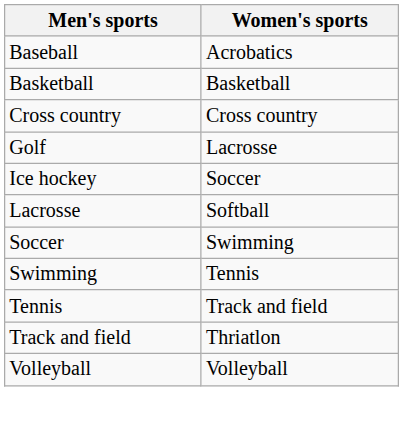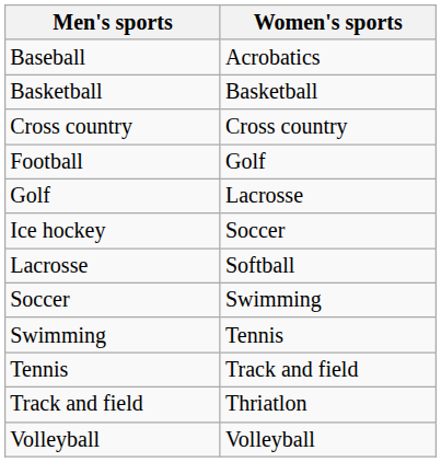+ row: Football | Golf
